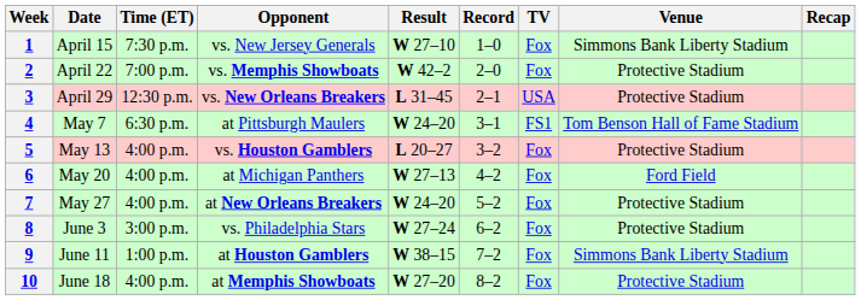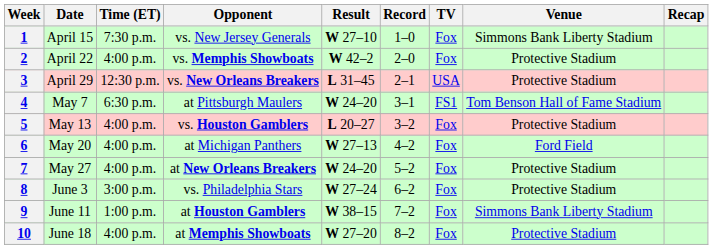2 | Time (ET): 7:00 p.m. -> 4:00 p.m.
